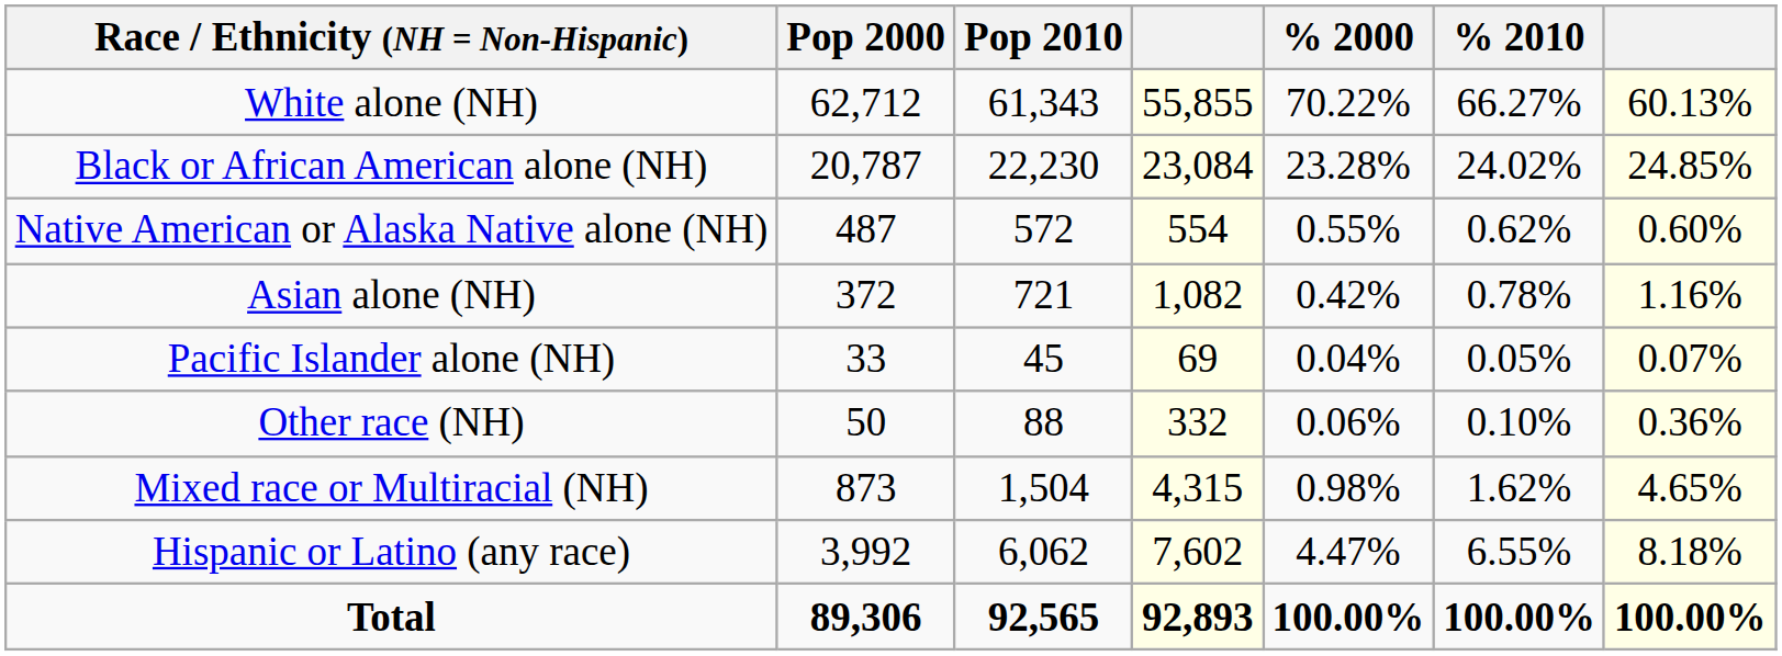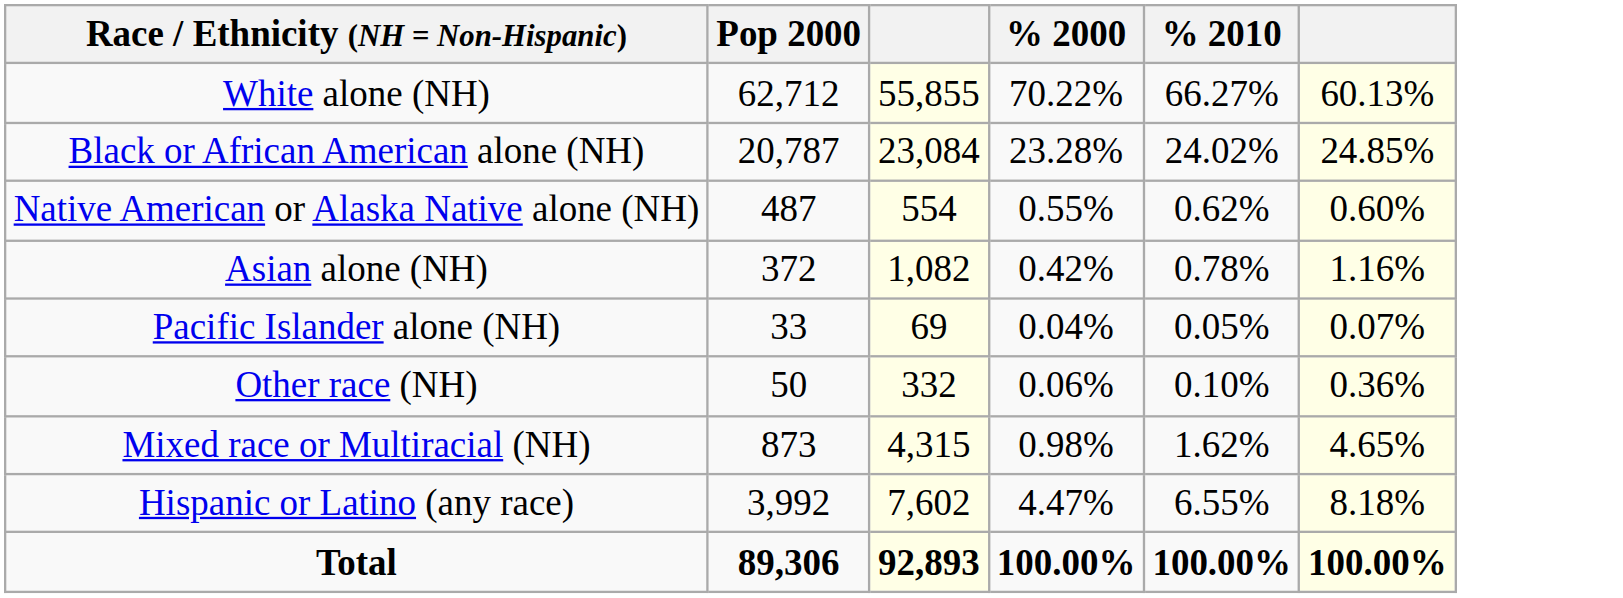- column: Pop 2010 | 61,343 | 22,230 | 572 | 721 | 45 | 88 | 1,504 | 6,062 | 92,565
